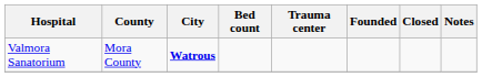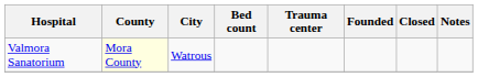Valmora Sanatorium | County: no background -> lightyellow background
Valmora Sanatorium | City: bold -> normal
